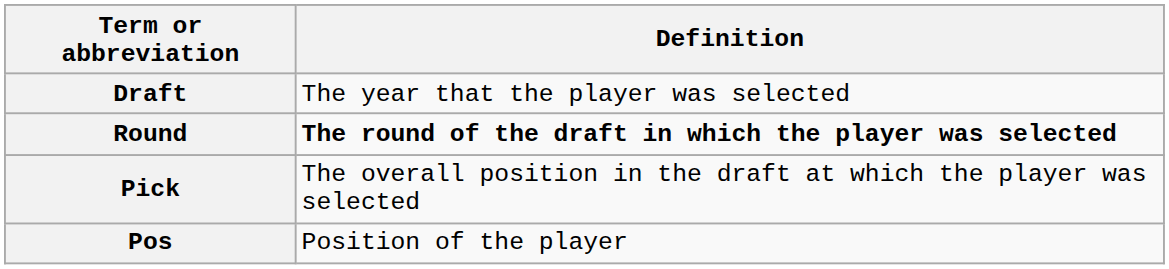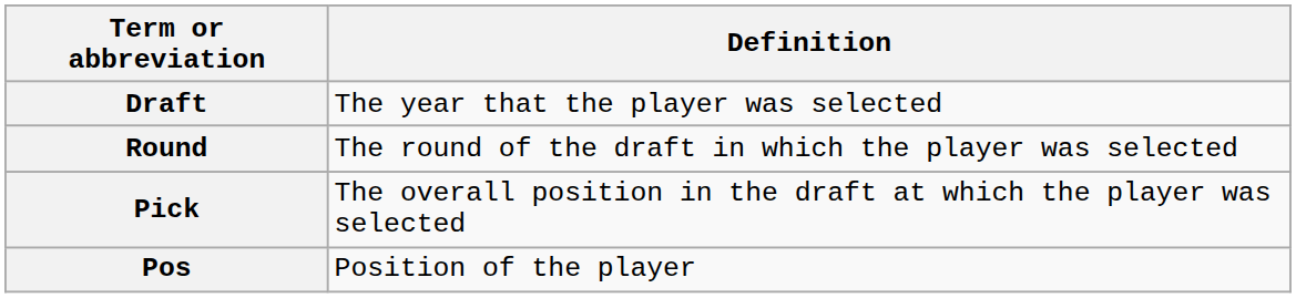Round | Definition: bold -> normal
